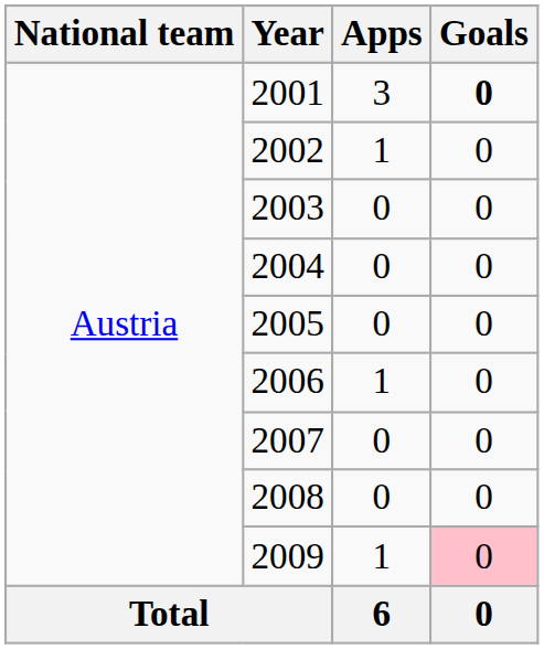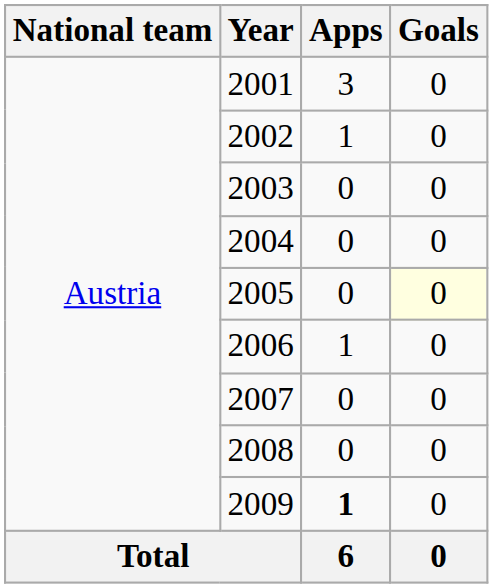2001 | Goals: bold -> normal
2005 | Goals: no background -> lightyellow background
2009 | Apps: normal -> bold
2009 | Goals: pink background -> no background
